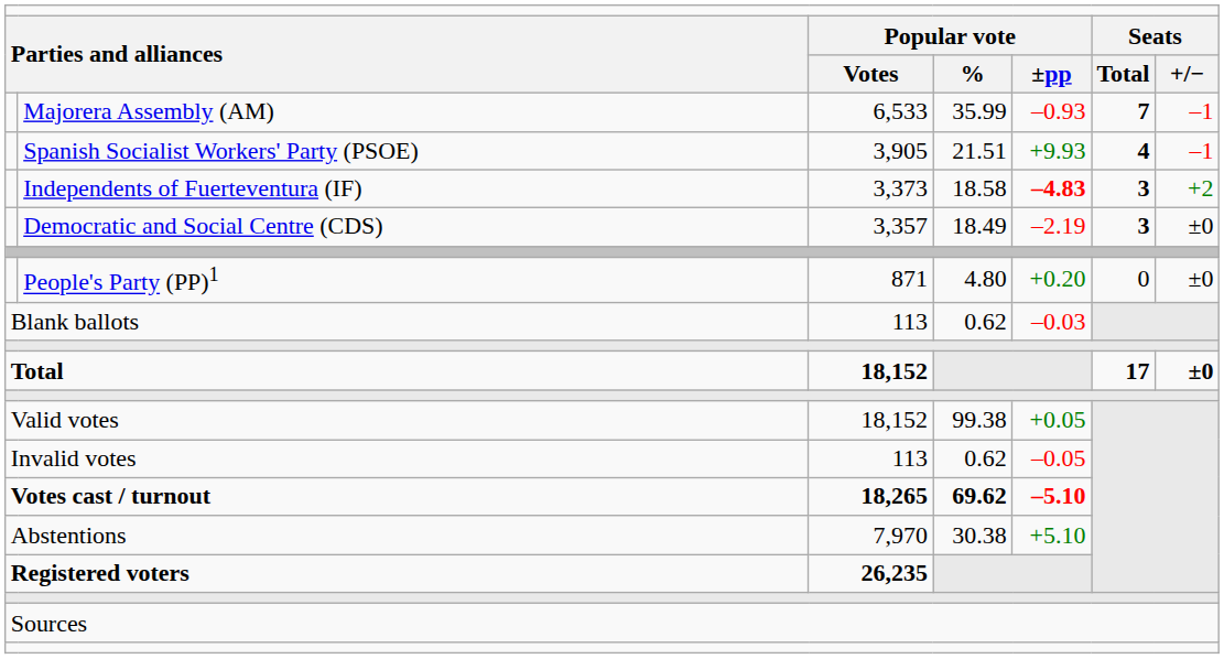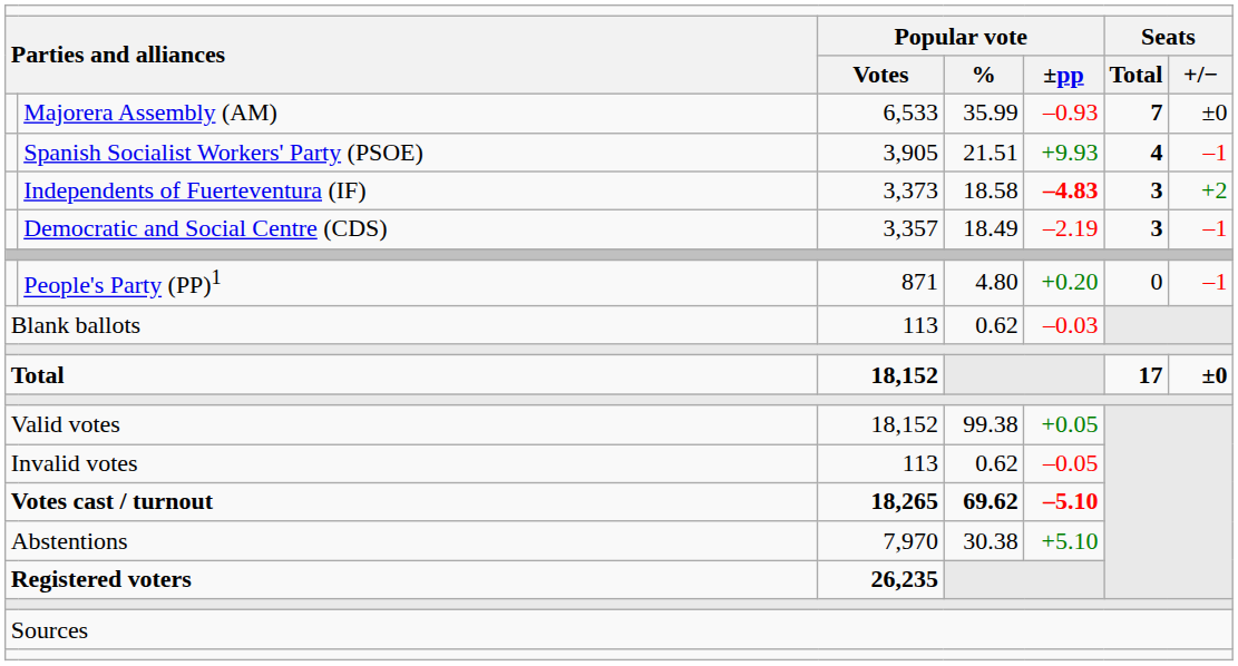Majorera Assembly (AM) | column 7: –1 -> ±0
Democratic and Social Centre (CDS) | column 7: ±0 -> –1
People's Party (PP)1 | column 7: ±0 -> –1
